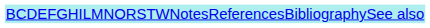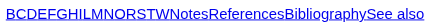row 1 | column 1: paleturquoise background -> no background
